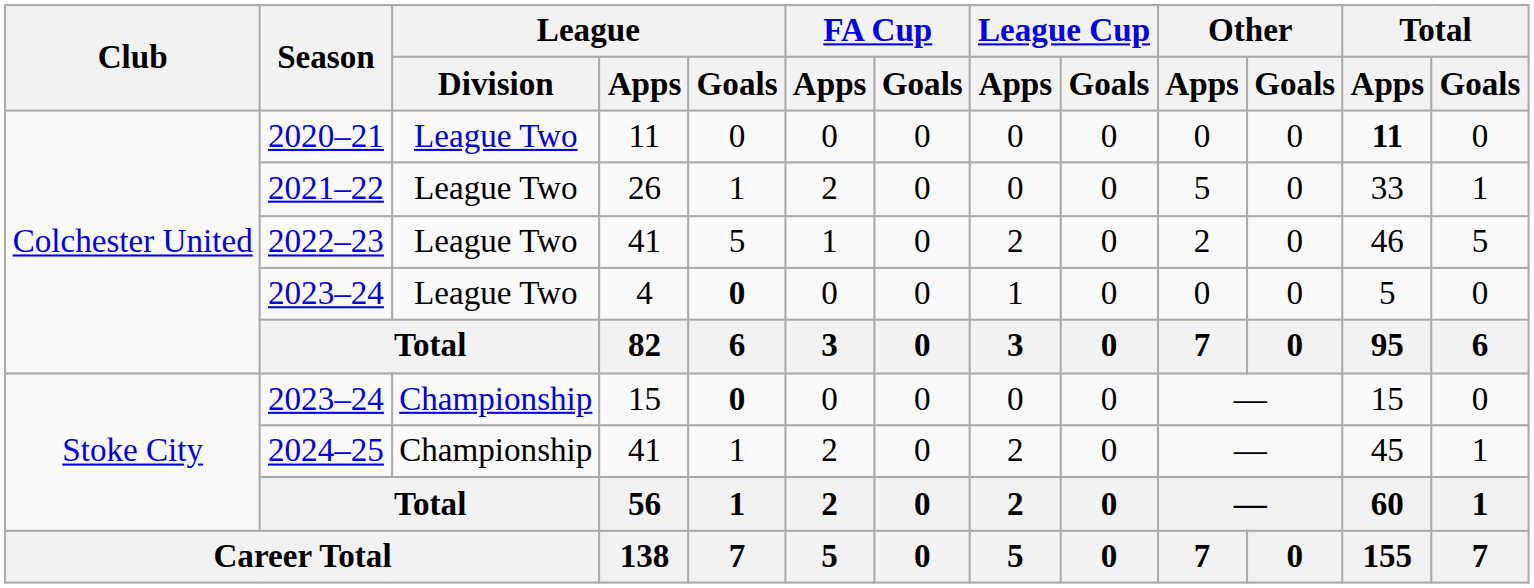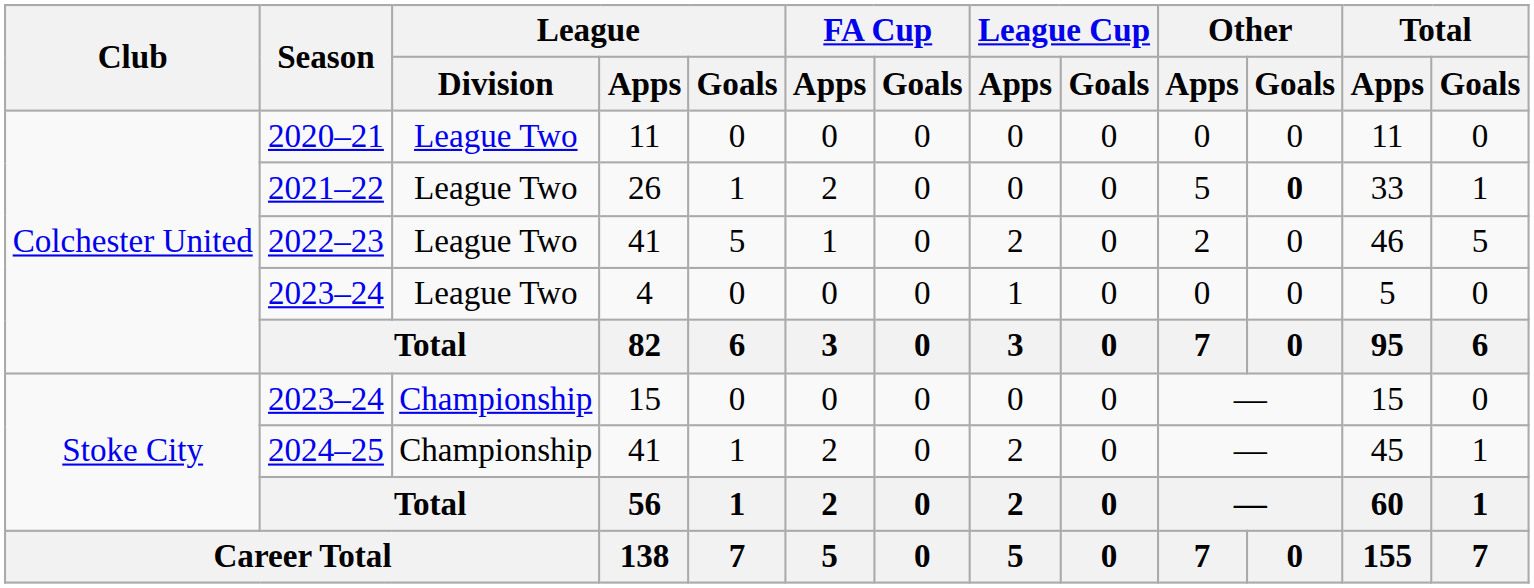2020–21 | Total / Apps: bold -> normal
2021–22 | Other / Goals: normal -> bold
2023–24 / 4 | League / Goals: bold -> normal
2023–24 / 15 | League / Goals: bold -> normal
